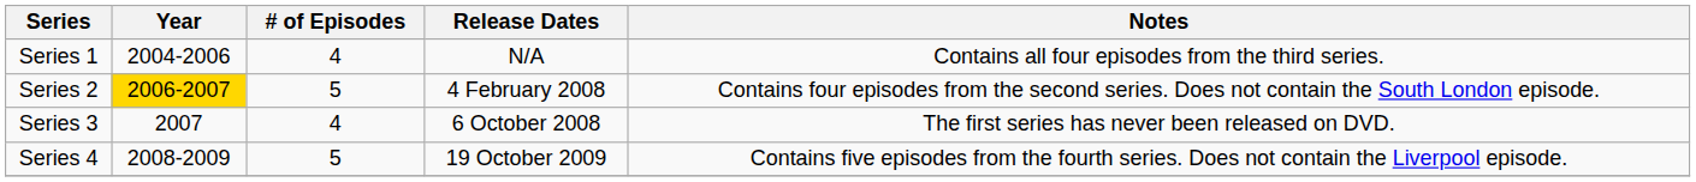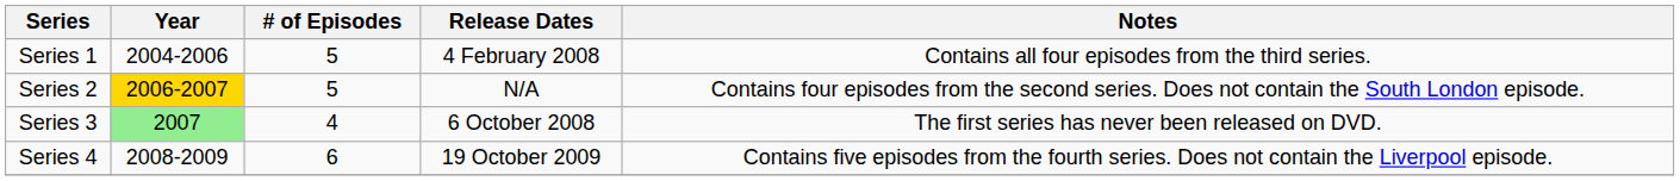Series 1 | # of Episodes: 4 -> 5
Series 1 | Release Dates: N/A -> 4 February 2008
Series 2 | Release Dates: 4 February 2008 -> N/A
Series 3 | Year: no background -> lightgreen background
Series 4 | # of Episodes: 5 -> 6
